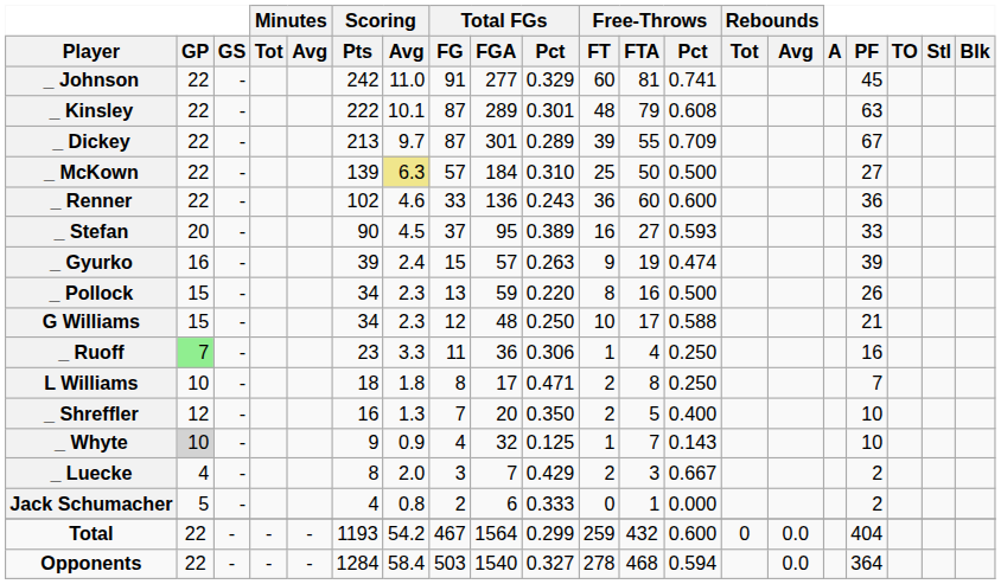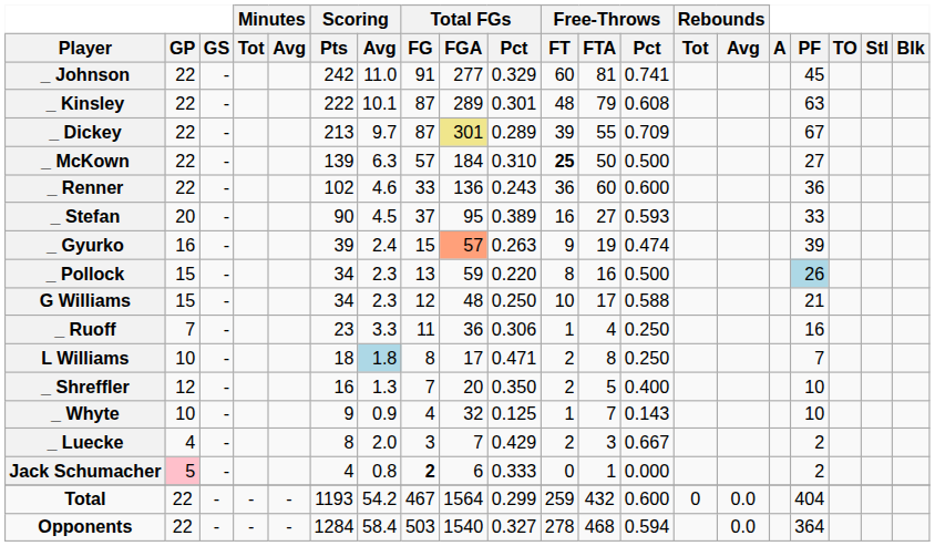_ Dickey | Total FGs / FGA: no background -> khaki background
_ McKown | Scoring / Avg: khaki background -> no background
_ McKown | Free-Throws / FT: normal -> bold
_ Gyurko | Total FGs / FGA: no background -> lightsalmon background
_ Pollock | PF: no background -> lightblue background
_ Ruoff | GP: lightgreen background -> no background
L Williams | Scoring / Avg: no background -> lightblue background
_ Whyte | GP: lightgrey background -> no background
Jack Schumacher | GP: no background -> pink background
Jack Schumacher | Total FGs / FG: normal -> bold
